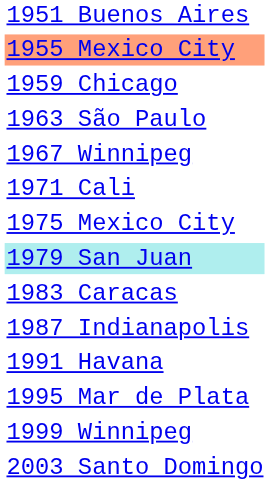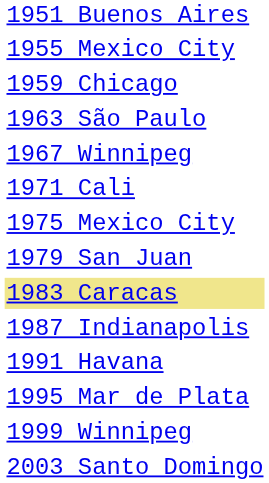1955 Mexico City | column 1: lightsalmon background -> no background
1979 San Juan | column 1: paleturquoise background -> no background
1983 Caracas | column 1: no background -> khaki background
